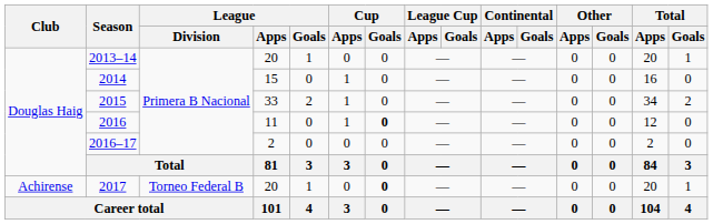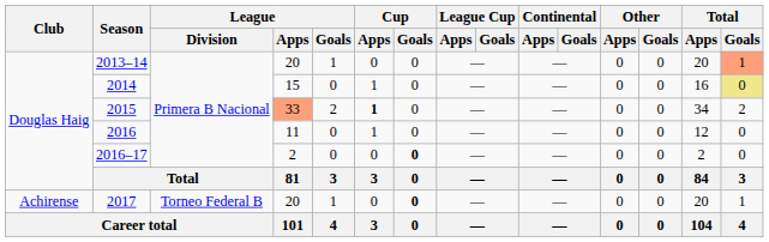2013–14 | Total / Goals: no background -> lightsalmon background
2014 | Total / Goals: no background -> khaki background
2015 | League / Apps: no background -> lightsalmon background
2015 | Cup / Apps: normal -> bold
2016 | Cup / Goals: bold -> normal
2016–17 | Cup / Goals: normal -> bold
